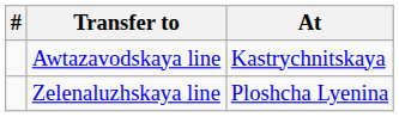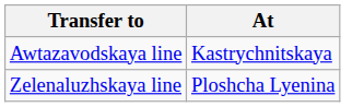- column: #
